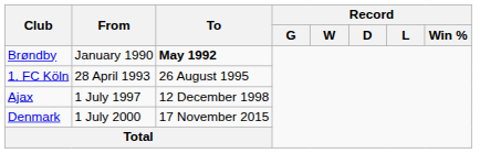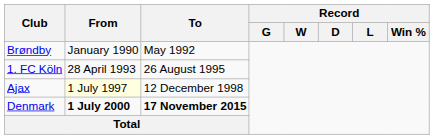Brøndby | To: bold -> normal
Ajax | From: no background -> lightyellow background
Denmark | From: normal -> bold
Denmark | To: normal -> bold
